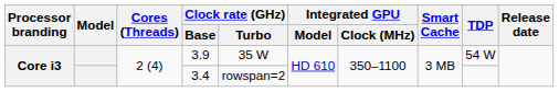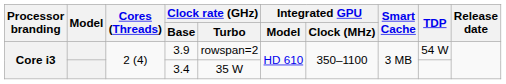3.9 | Clock rate (GHz) / Turbo: 35 W -> rowspan=2
3.4 | Clock rate (GHz) / Turbo: rowspan=2 -> 35 W
